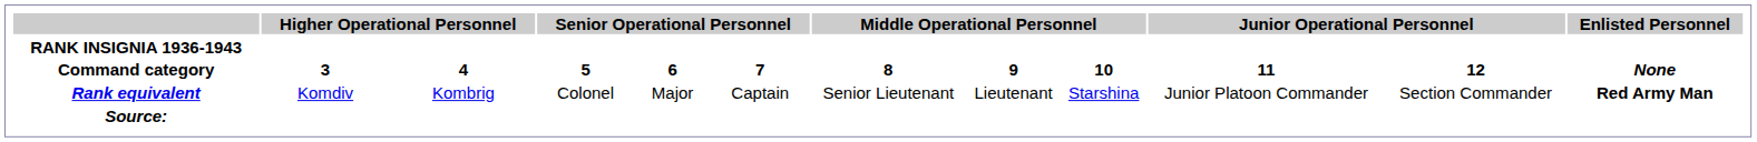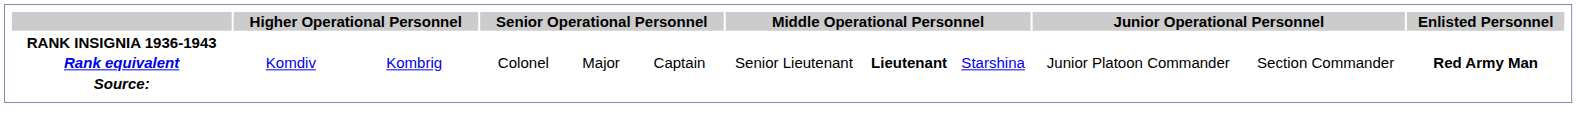- row: Command category | 3 | 4 | 5 | 6 | 7 | 8 | 9 | 10 | 11 | 12 | None
Rank equivalent | column 8: normal -> bold
